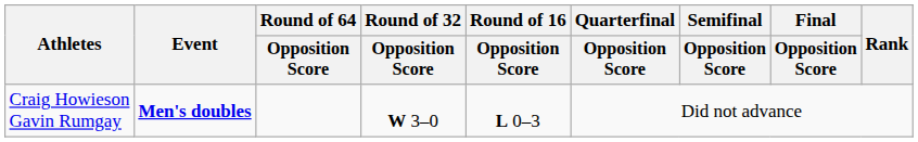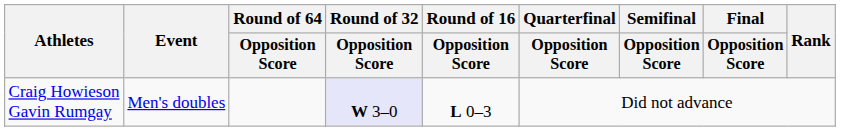Craig Howieson Gavin Rumgay | Event: bold -> normal
Craig Howieson Gavin Rumgay | Round of 32 / Opposition Score: no background -> lavender background
